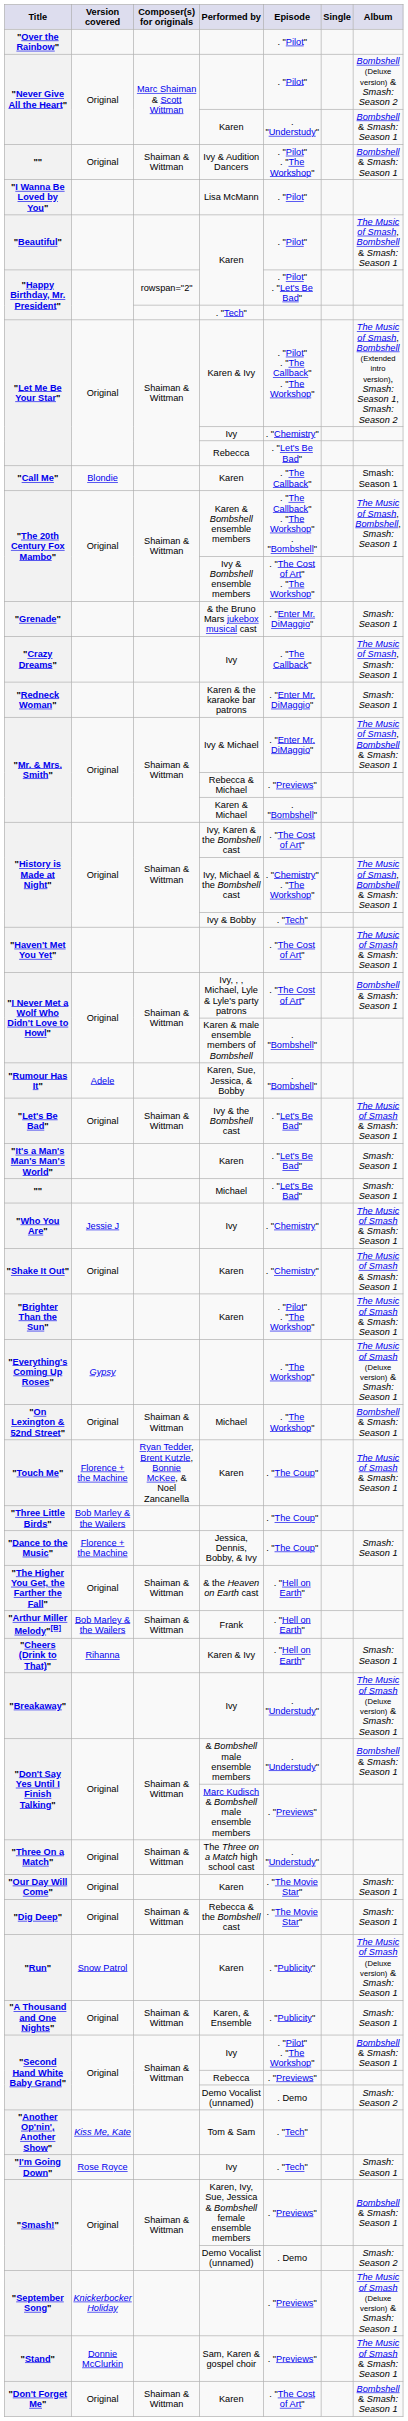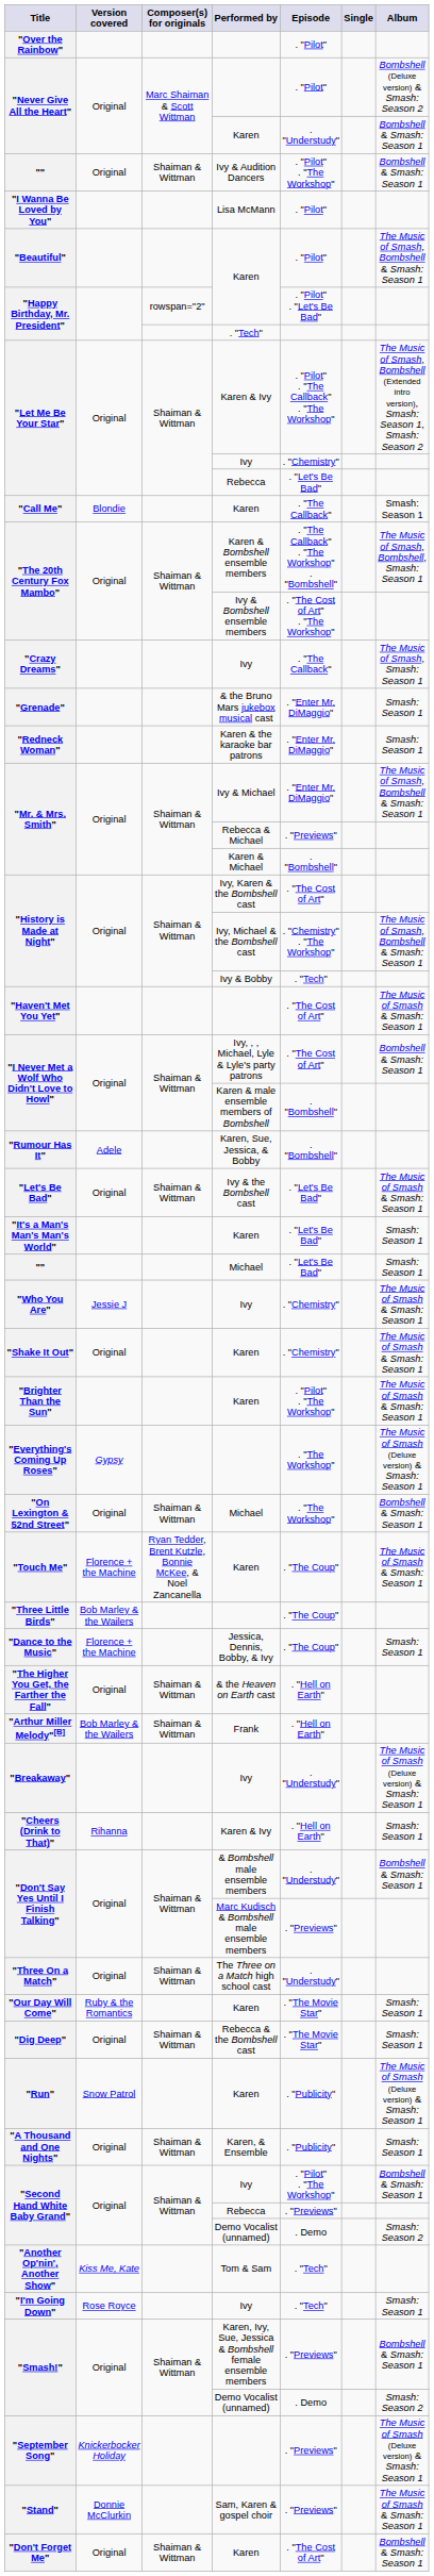rows swapped: "Crazy Dreams" <-> "Grenade"
rows swapped: "Cheers (Drink to That)" <-> "Breakaway"
"Our Day Will Come" | Version covered: Original -> Ruby & the Romantics
